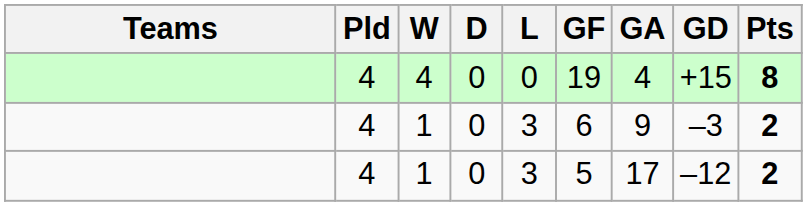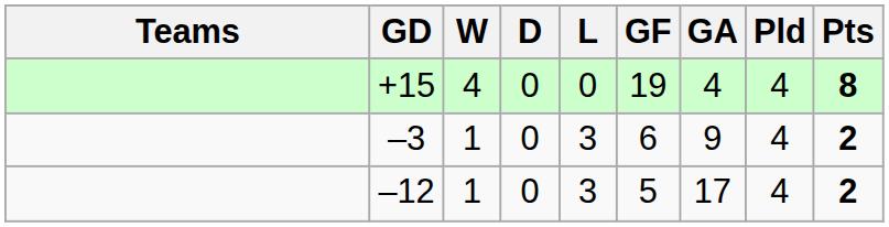columns swapped: Pld <-> GD
